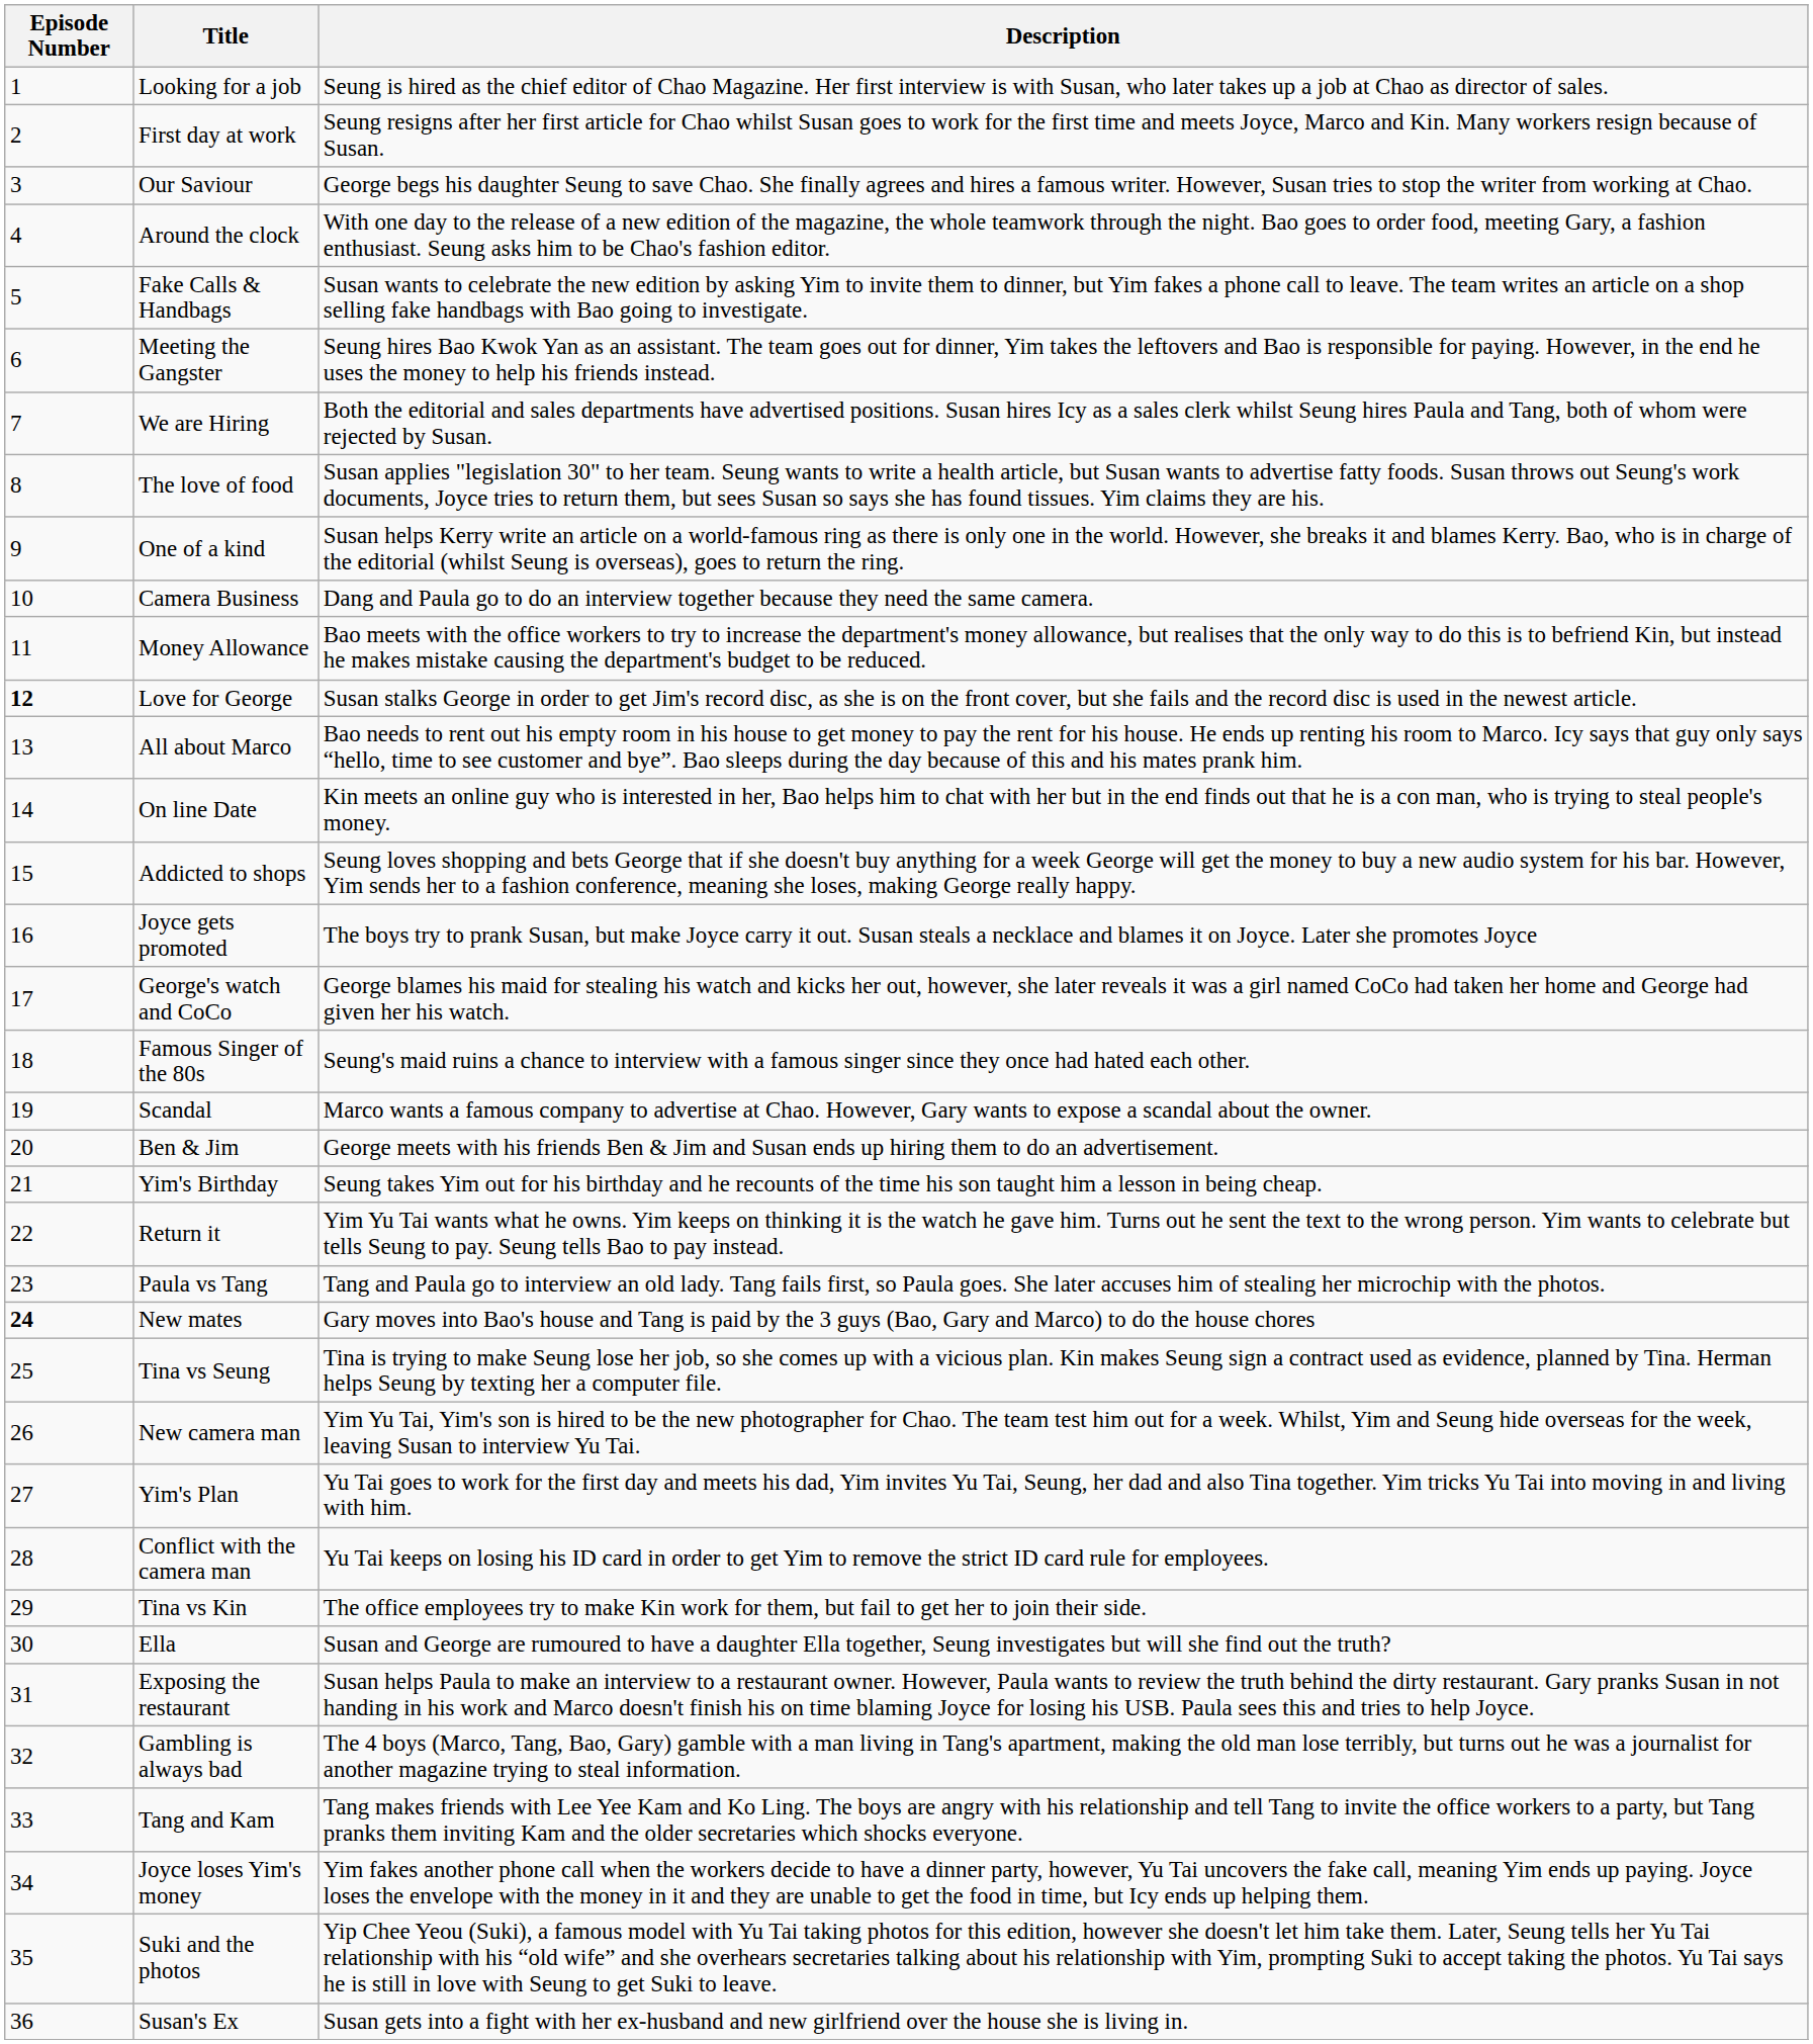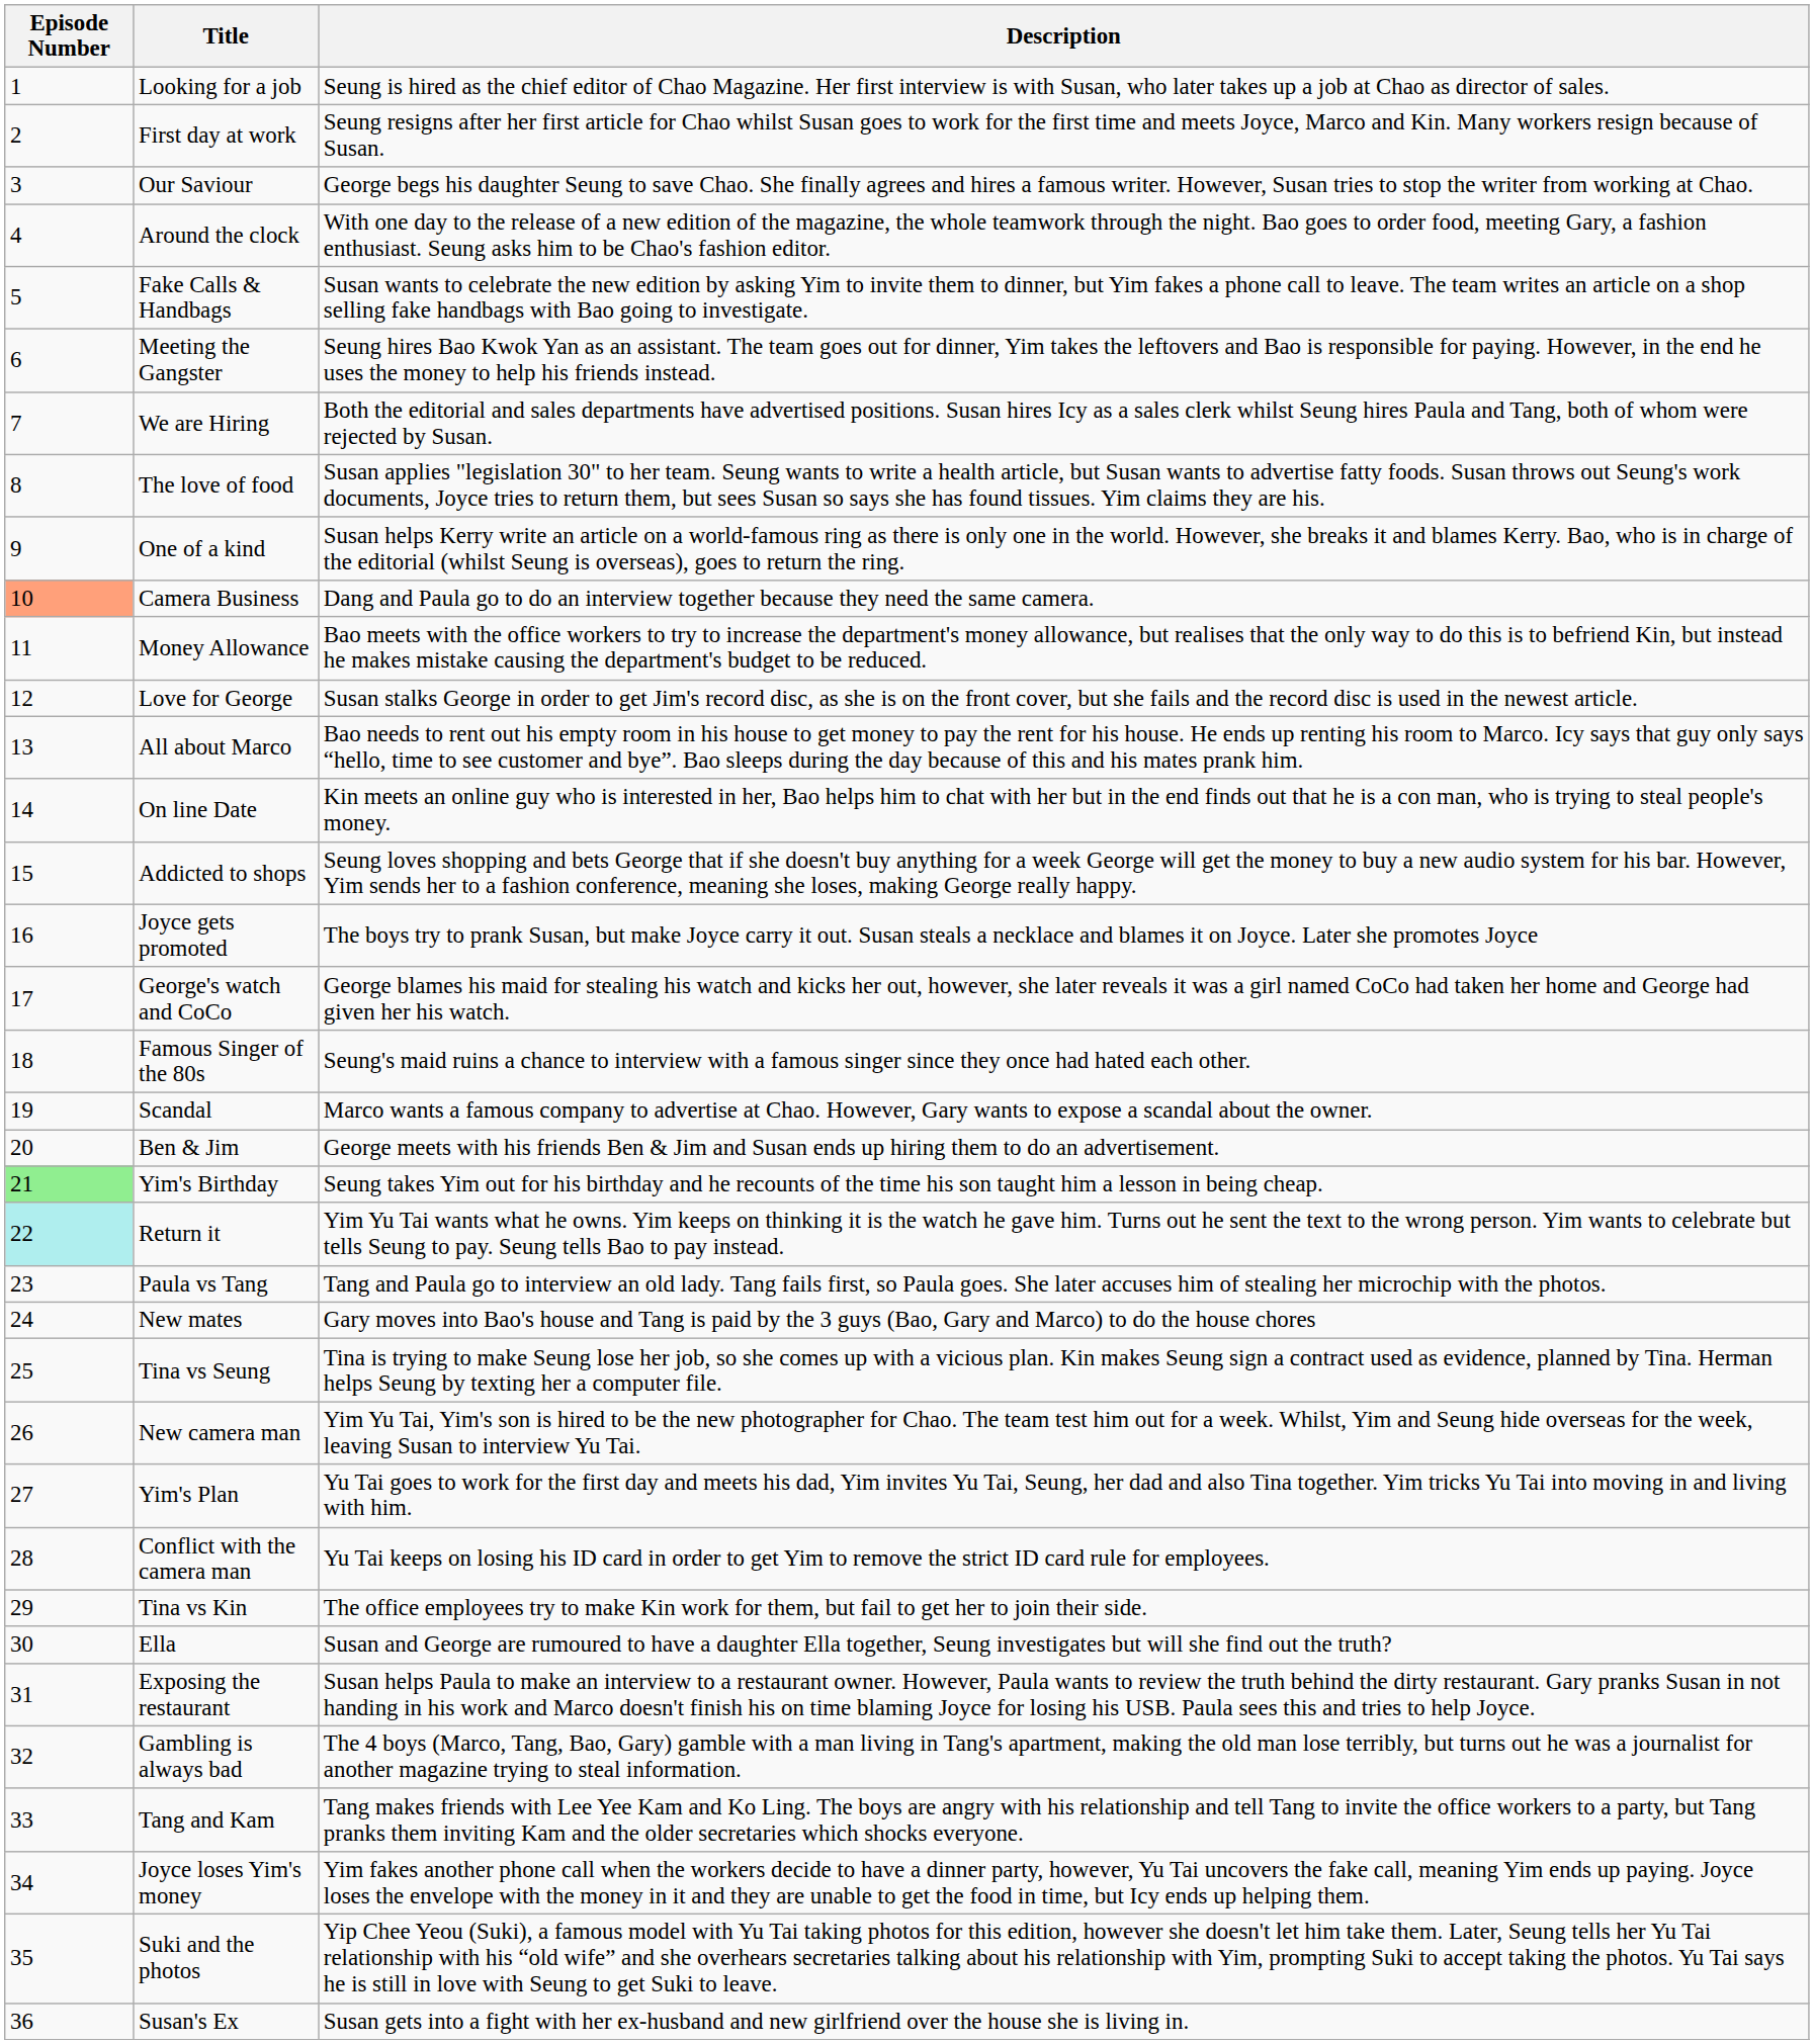Camera Business | Episode Number: no background -> lightsalmon background
Love for George | Episode Number: bold -> normal
Yim's Birthday | Episode Number: no background -> lightgreen background
Return it | Episode Number: no background -> paleturquoise background
New mates | Episode Number: bold -> normal
